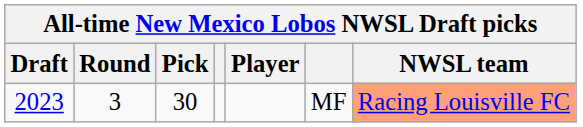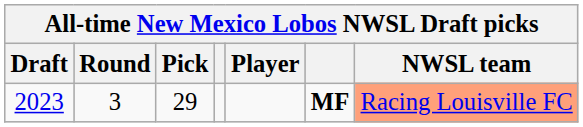2023 | Pick: 30 -> 29
2023 | column 6: normal -> bold
